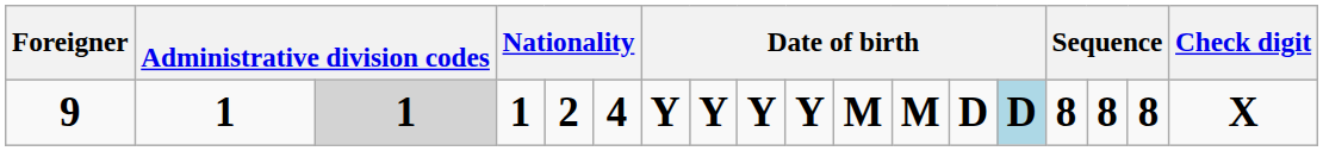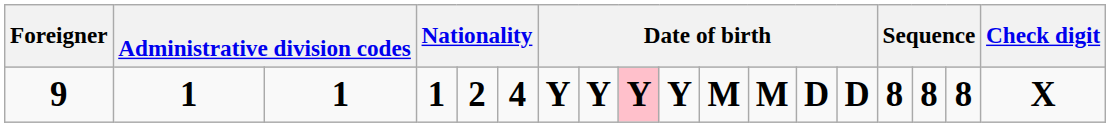9 | column 3: lightgrey background -> no background
9 | column 9: no background -> pink background
9 | column 14: lightblue background -> no background
